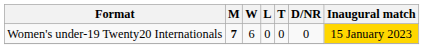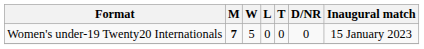Women's under-19 Twenty20 Internationals | W: 6 -> 5
Women's under-19 Twenty20 Internationals | Inaugural match: gold background -> no background
